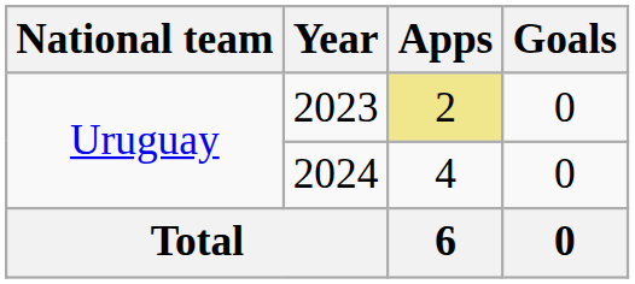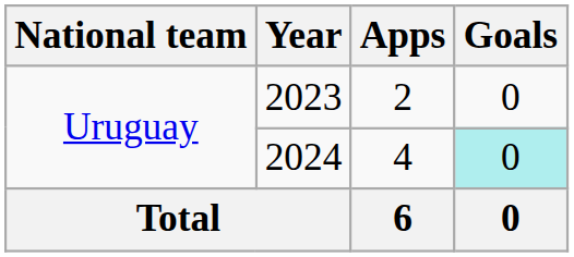2023 | Apps: khaki background -> no background
2024 | Goals: no background -> paleturquoise background
